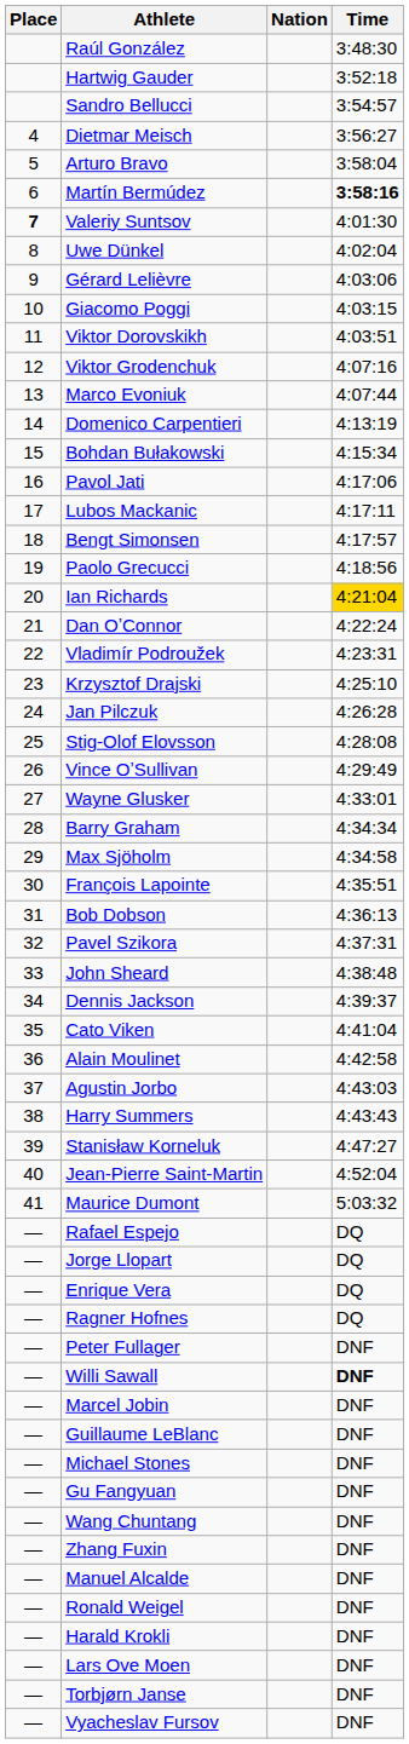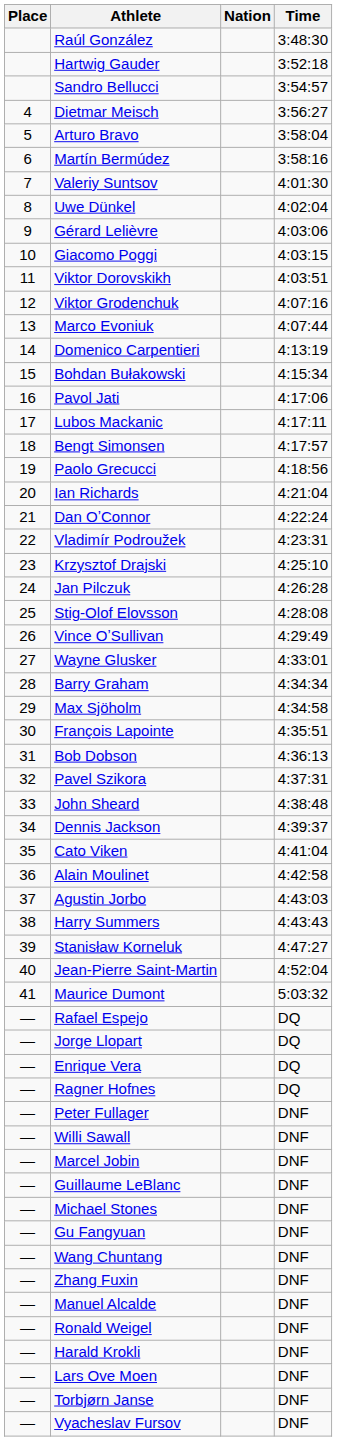Martín Bermúdez | Time: bold -> normal
Valeriy Suntsov | Place: bold -> normal
Ian Richards | Time: gold background -> no background
Willi Sawall | Time: bold -> normal
